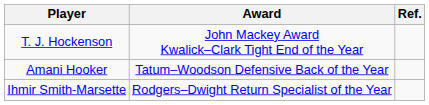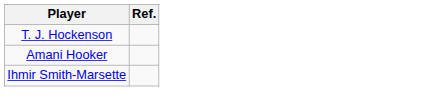- column: Award | John Mackey Award Kwalick–Clark Tight End of the Year | Tatum–Woodson Defensive Back of the Year | Rodgers–Dwight Return Specialist of the Year
